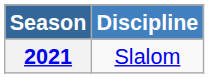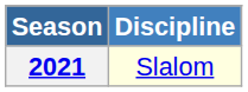2021 | Discipline: no background -> lightyellow background
